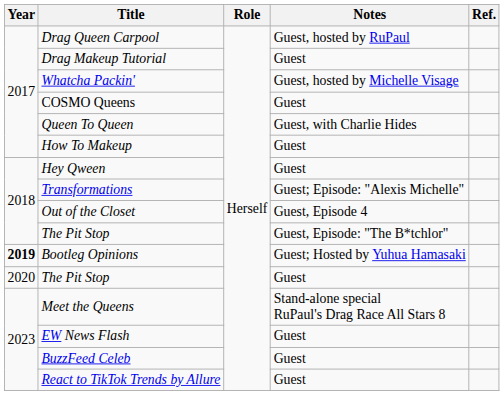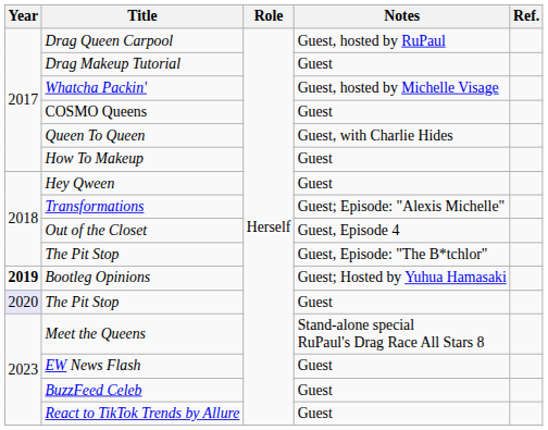The Pit Stop / Guest | Year: no background -> lavender background
